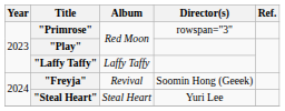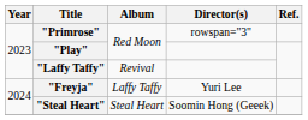"Laffy Taffy" | Album: Laffy Taffy -> Revival
"Freyja" | Album: Revival -> Laffy Taffy
"Freyja" | Director(s): Soomin Hong (Geeek) -> Yuri Lee
"Steal Heart" | Director(s): Yuri Lee -> Soomin Hong (Geeek)
